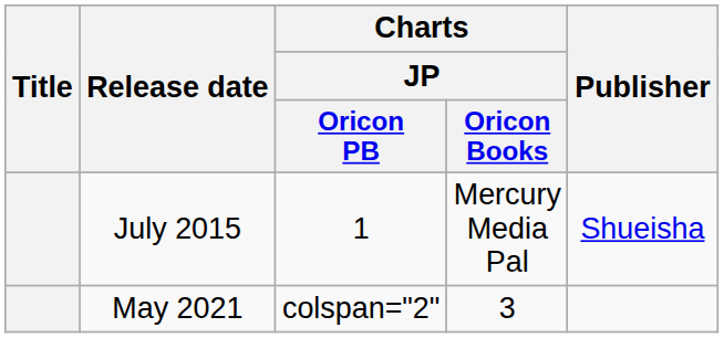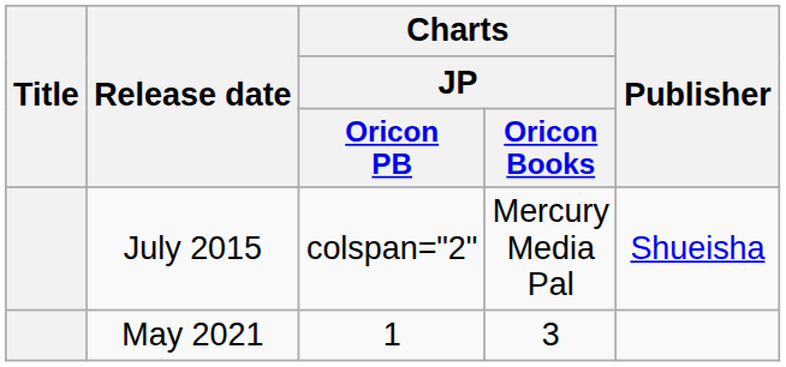July 2015 | Charts / JP / Oricon PB: 1 -> colspan="2"
May 2021 | Charts / JP / Oricon PB: colspan="2" -> 1
